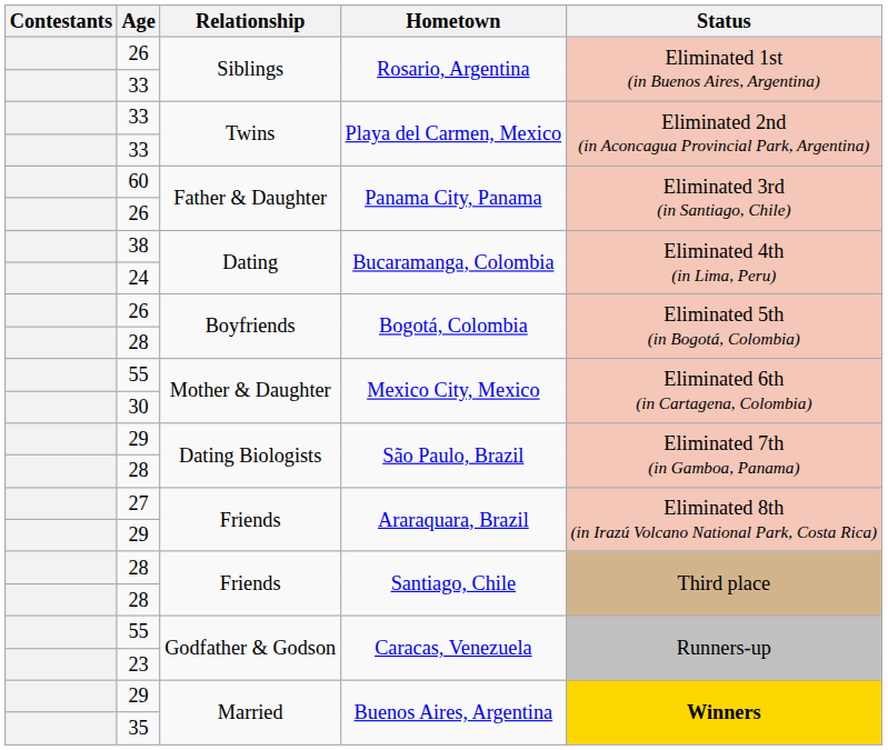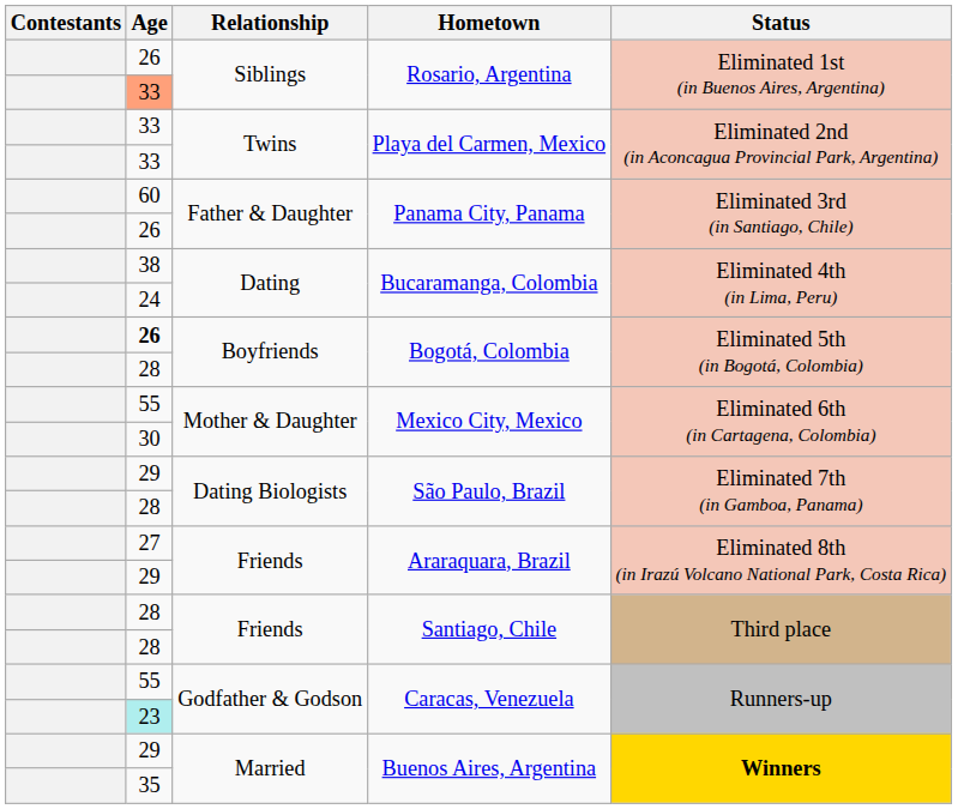33 / Rosario, Argentina | Age: no background -> lightsalmon background
26 / Bogotá, Colombia | Age: normal -> bold
23 | Age: no background -> paleturquoise background
